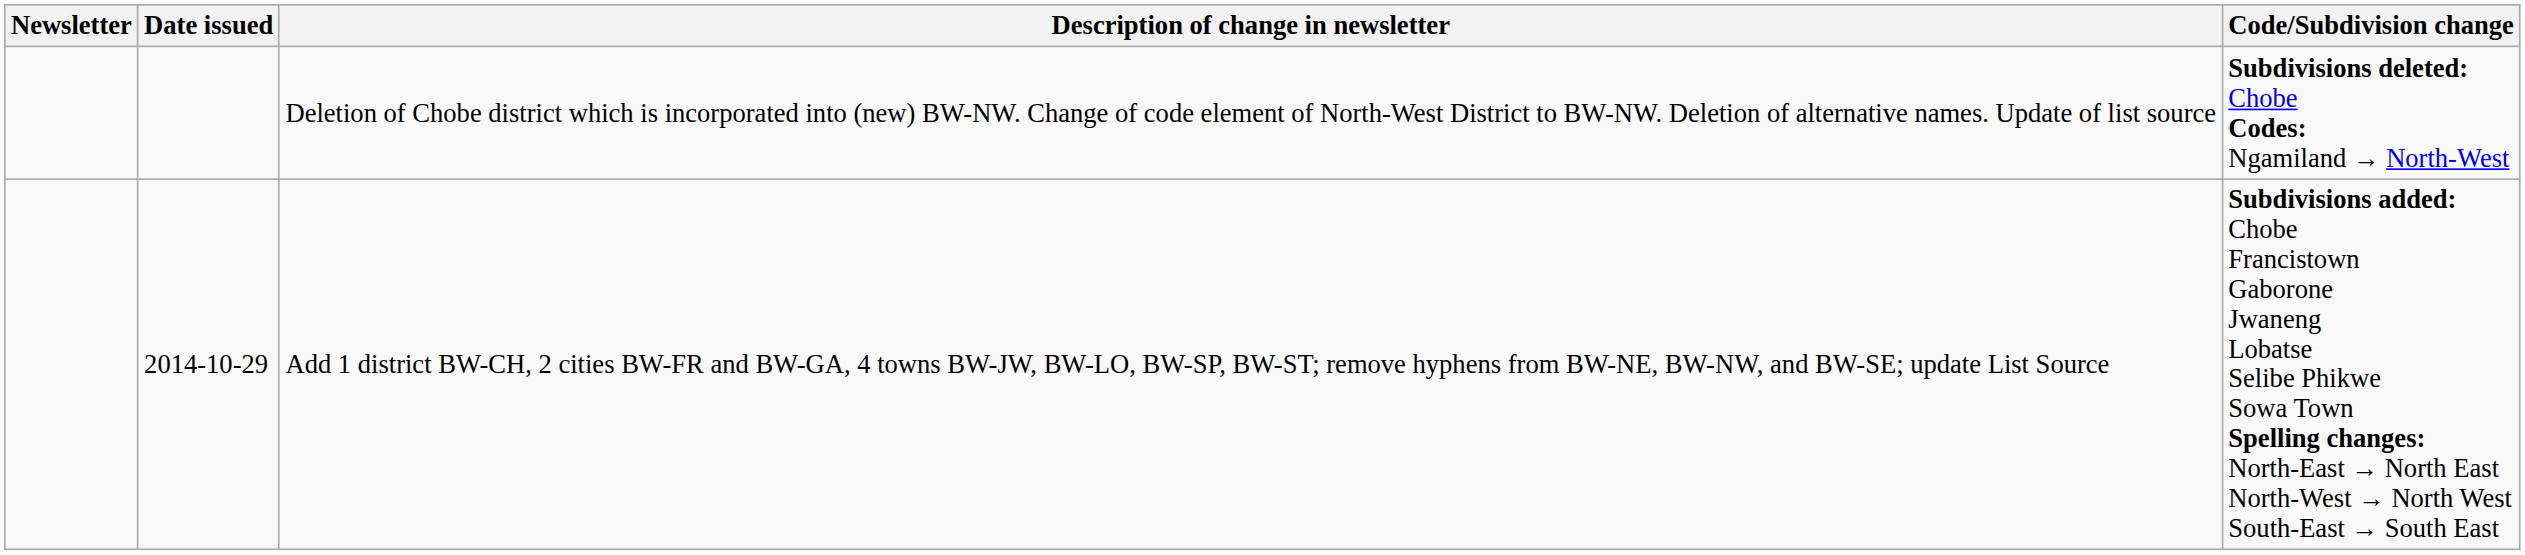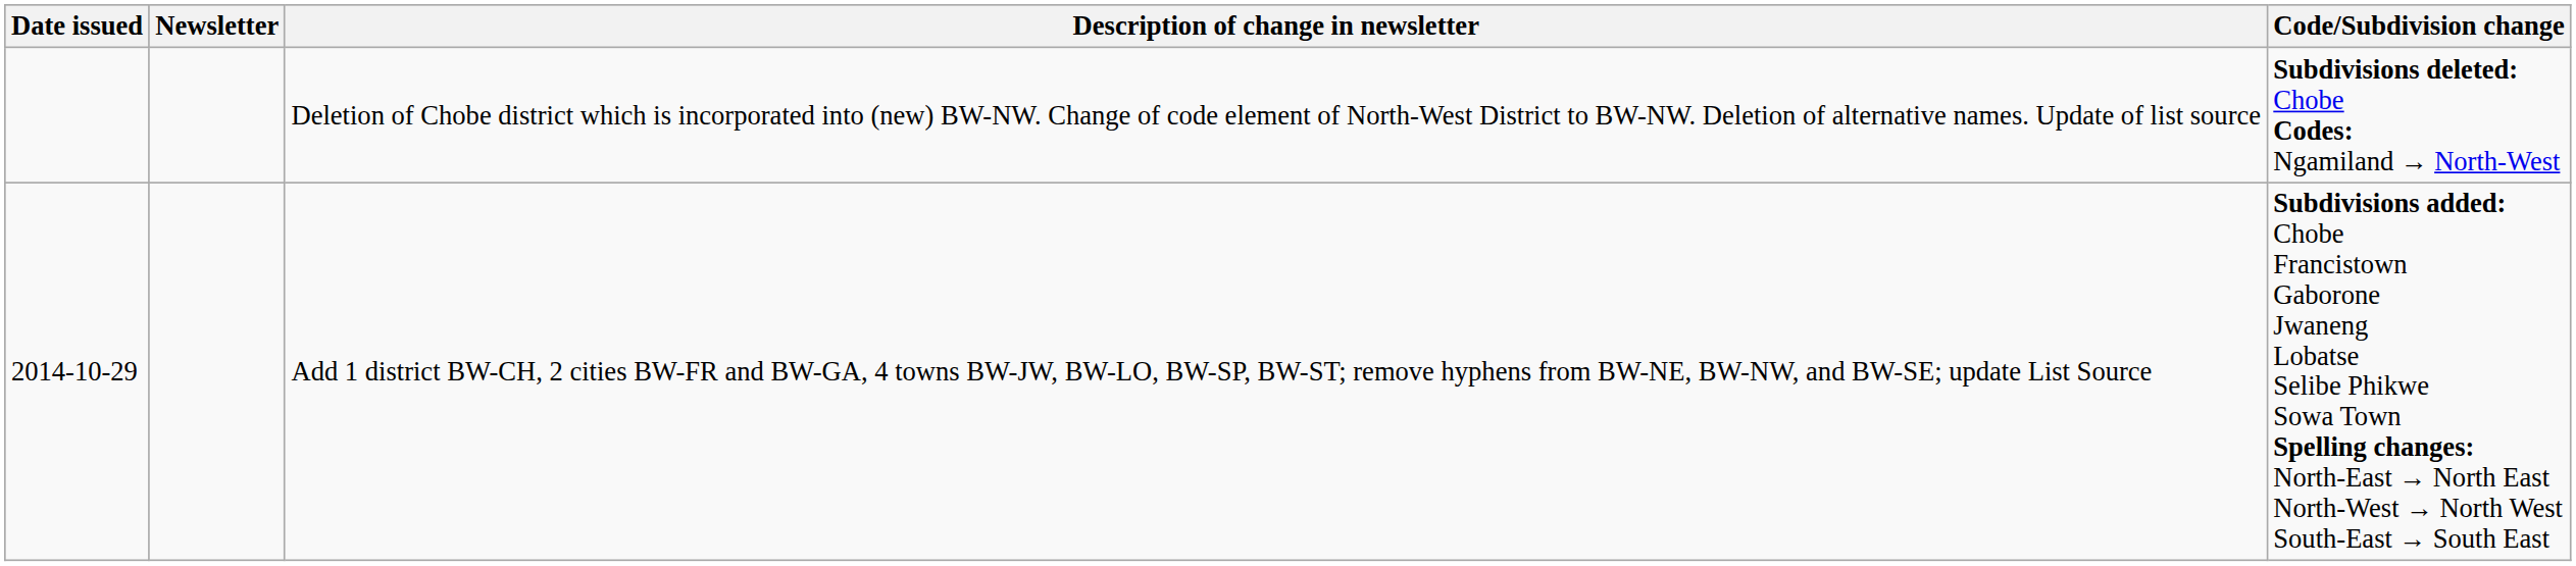columns swapped: Newsletter <-> Date issued
